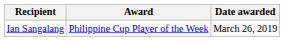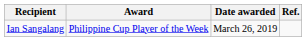+ column: Ref.
